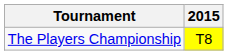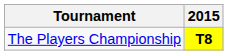The Players Championship | 2015: normal -> bold
